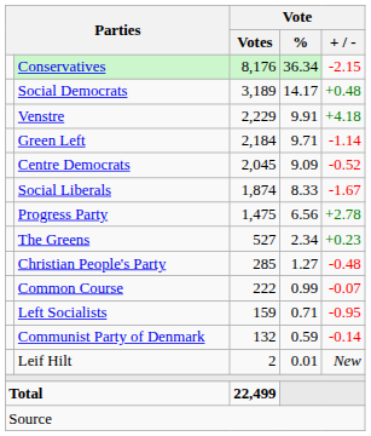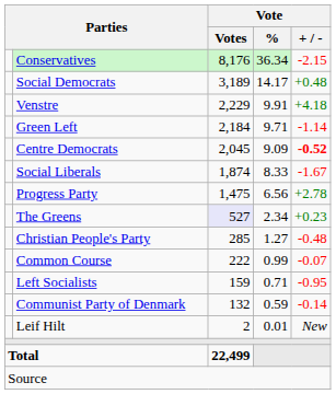Centre Democrats | Vote / + / -: normal -> bold
The Greens | Vote / Votes: no background -> lavender background
